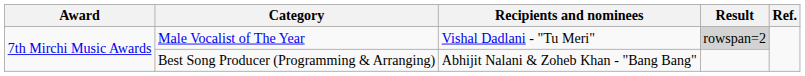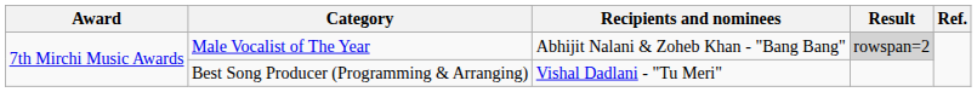Male Vocalist of The Year | Recipients and nominees: Vishal Dadlani - "Tu Meri" -> Abhijit Nalani & Zoheb Khan - "Bang Bang"
Best Song Producer (Programming & Arranging) | Recipients and nominees: Abhijit Nalani & Zoheb Khan - "Bang Bang" -> Vishal Dadlani - "Tu Meri"
